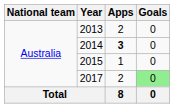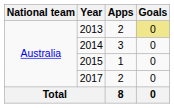2013 | Goals: no background -> khaki background
2014 | Apps: bold -> normal
2017 | Goals: lightgreen background -> no background
